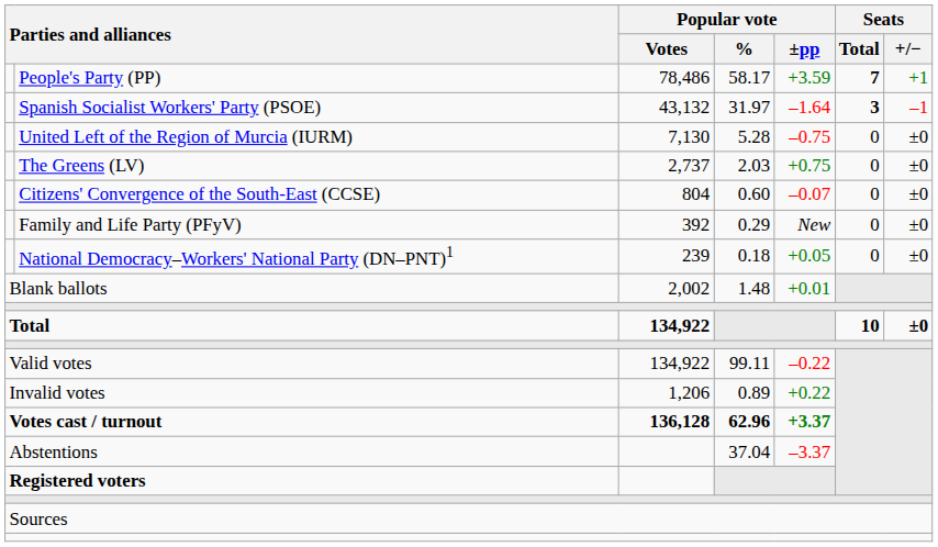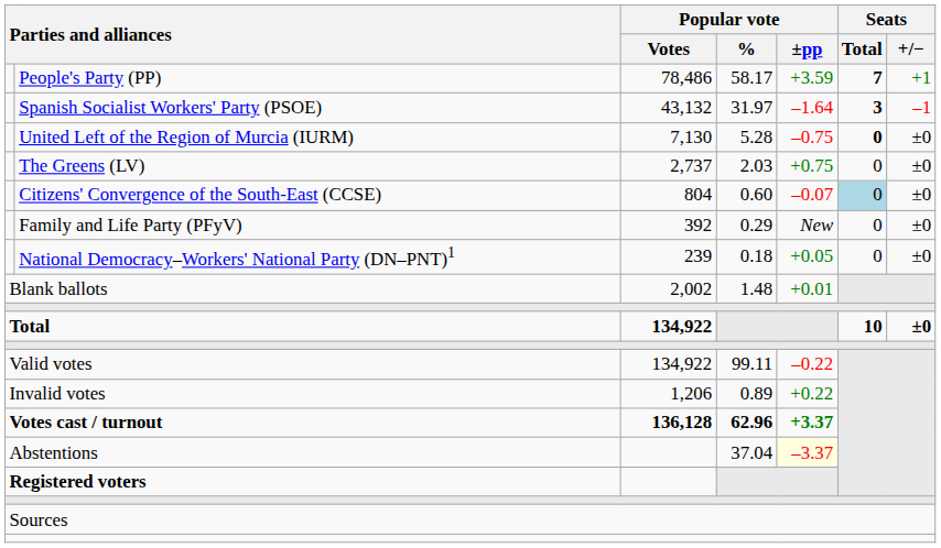United Left of the Region of Murcia (IURM) | Seats / Total: normal -> bold
Citizens' Convergence of the South-East (CCSE) | Seats / Total: no background -> lightblue background
Abstentions | Popular vote / ±pp: no background -> lightyellow background
